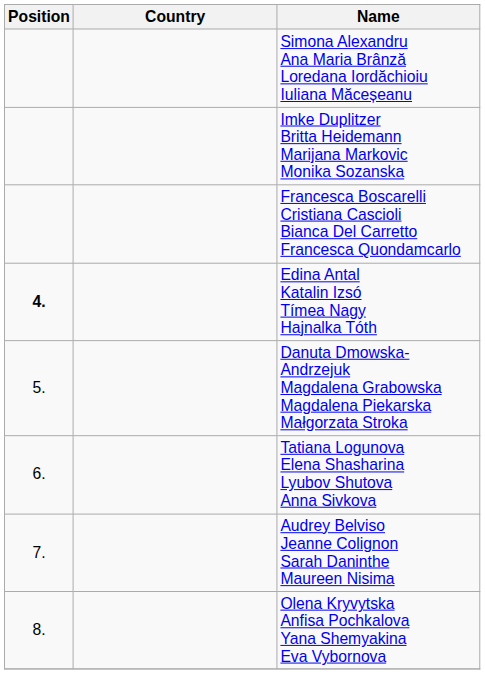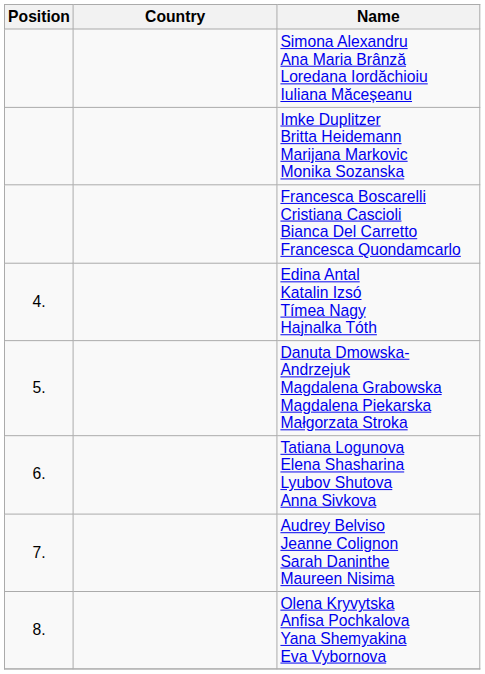Edina Antal Katalin Izsó Tímea Nagy Hajnalka Tóth | Position: bold -> normal
